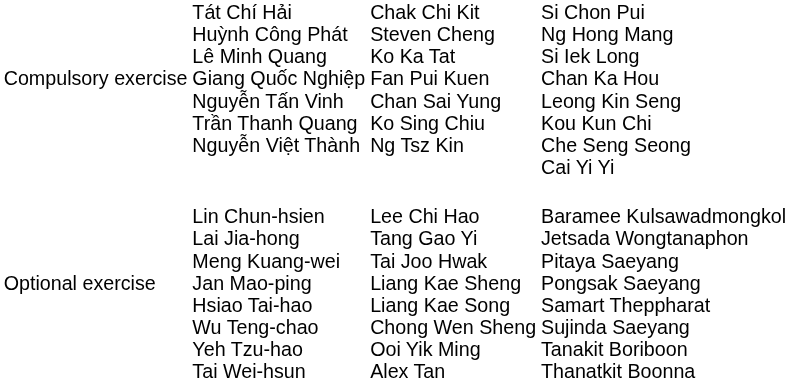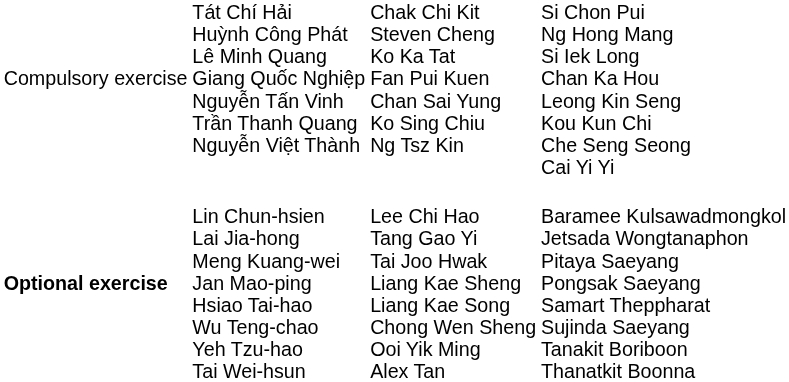Optional exercise | column 1: normal -> bold
